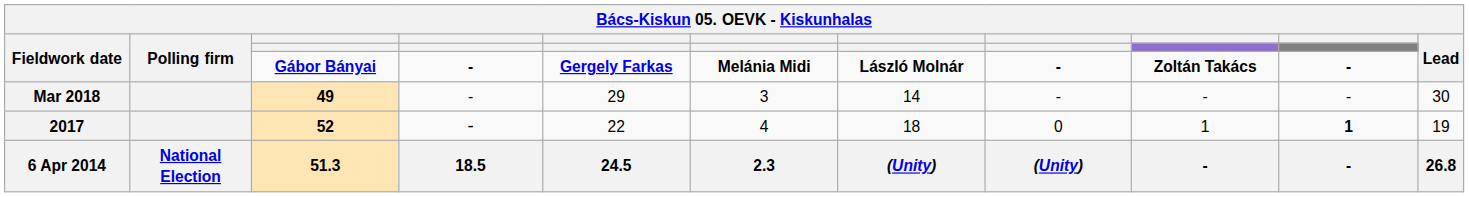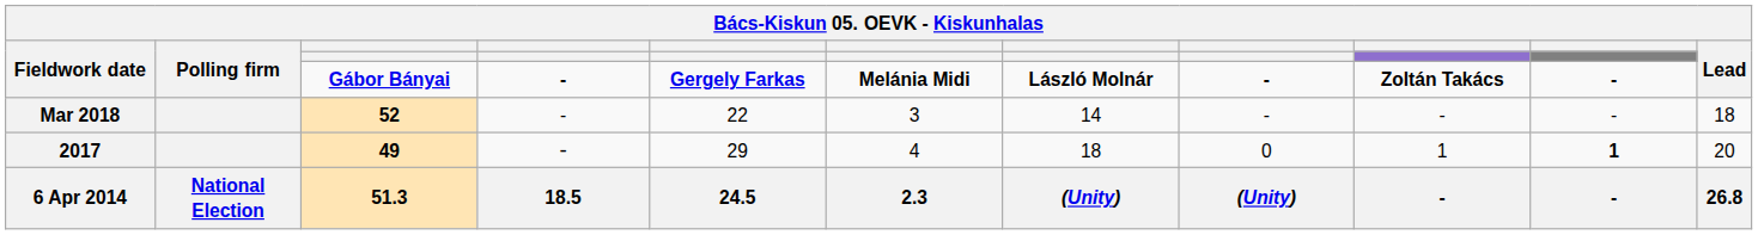Mar 2018 | column 3: 49 -> 52
Mar 2018 | column 5: 29 -> 22
Mar 2018 | Lead: 30 -> 18
2017 | column 3: 52 -> 49
2017 | column 5: 22 -> 29
2017 | Lead: 19 -> 20
